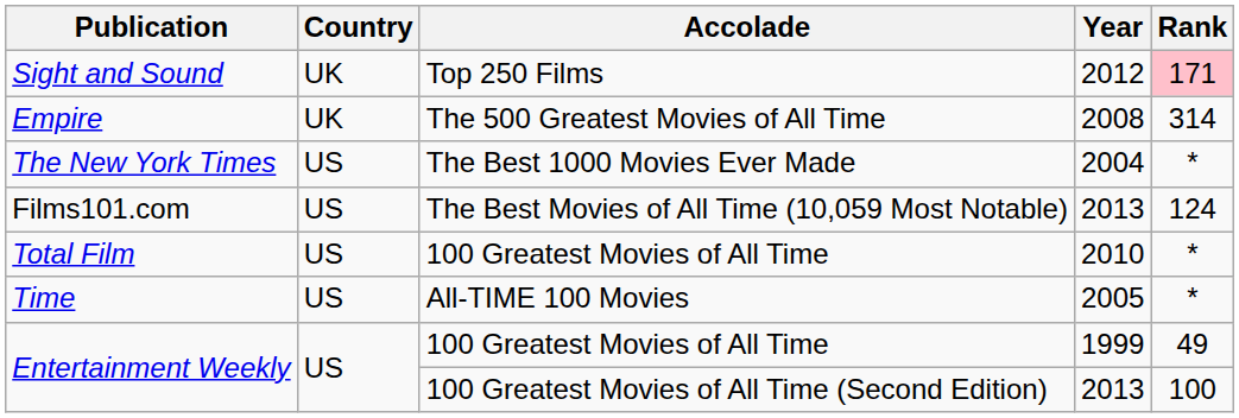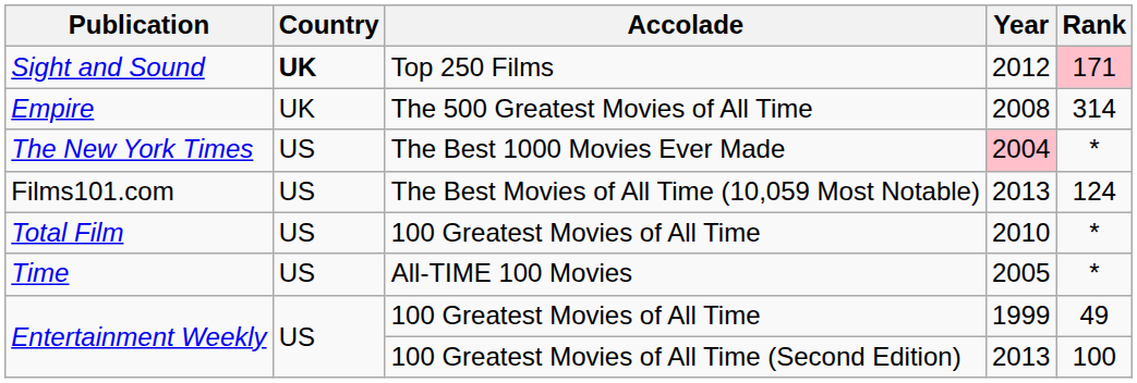Sight and Sound | Country: normal -> bold
The New York Times | Year: no background -> pink background
